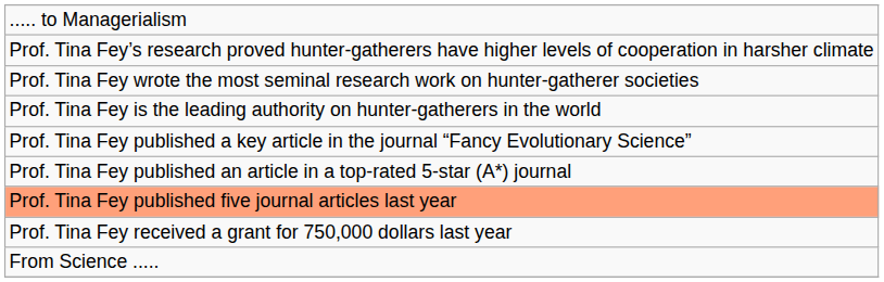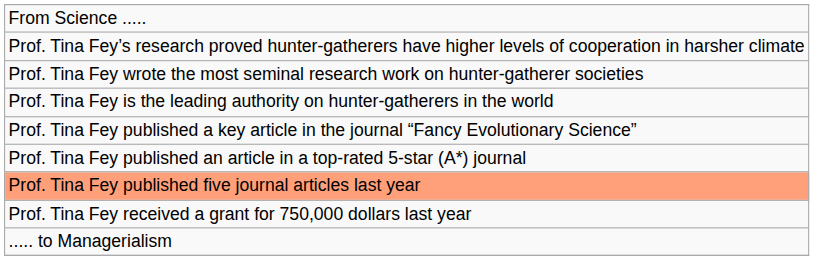row 1 | column 1: ..... to Managerialism -> From Science .....
row 9 | column 1: From Science ..... -> ..... to Managerialism
